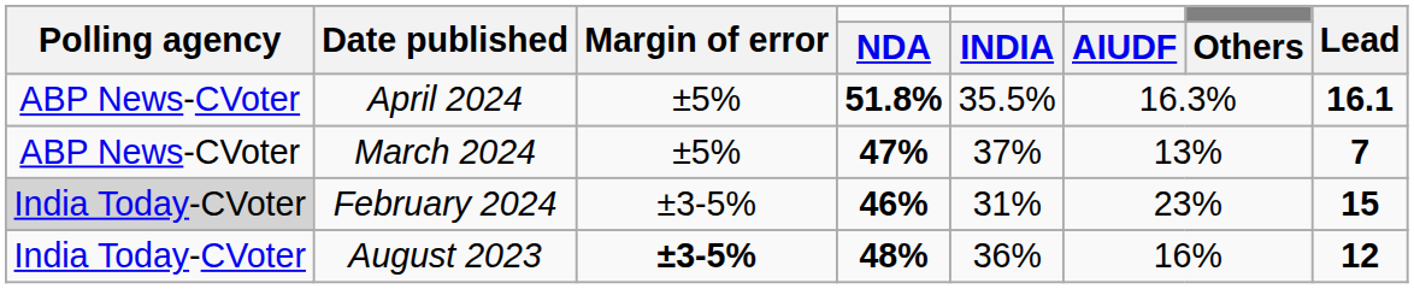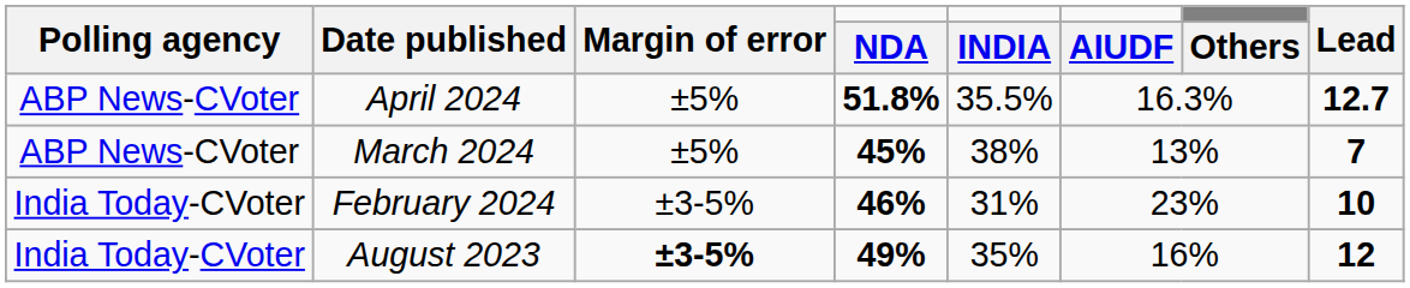April 2024 | Lead: 16.1 -> 12.7
March 2024 | NDA: 47% -> 45%
March 2024 | INDIA: 37% -> 38%
February 2024 | Polling agency: lightgrey background -> no background
February 2024 | Lead: 15 -> 10
August 2023 | NDA: 48% -> 49%
August 2023 | INDIA: 36% -> 35%
